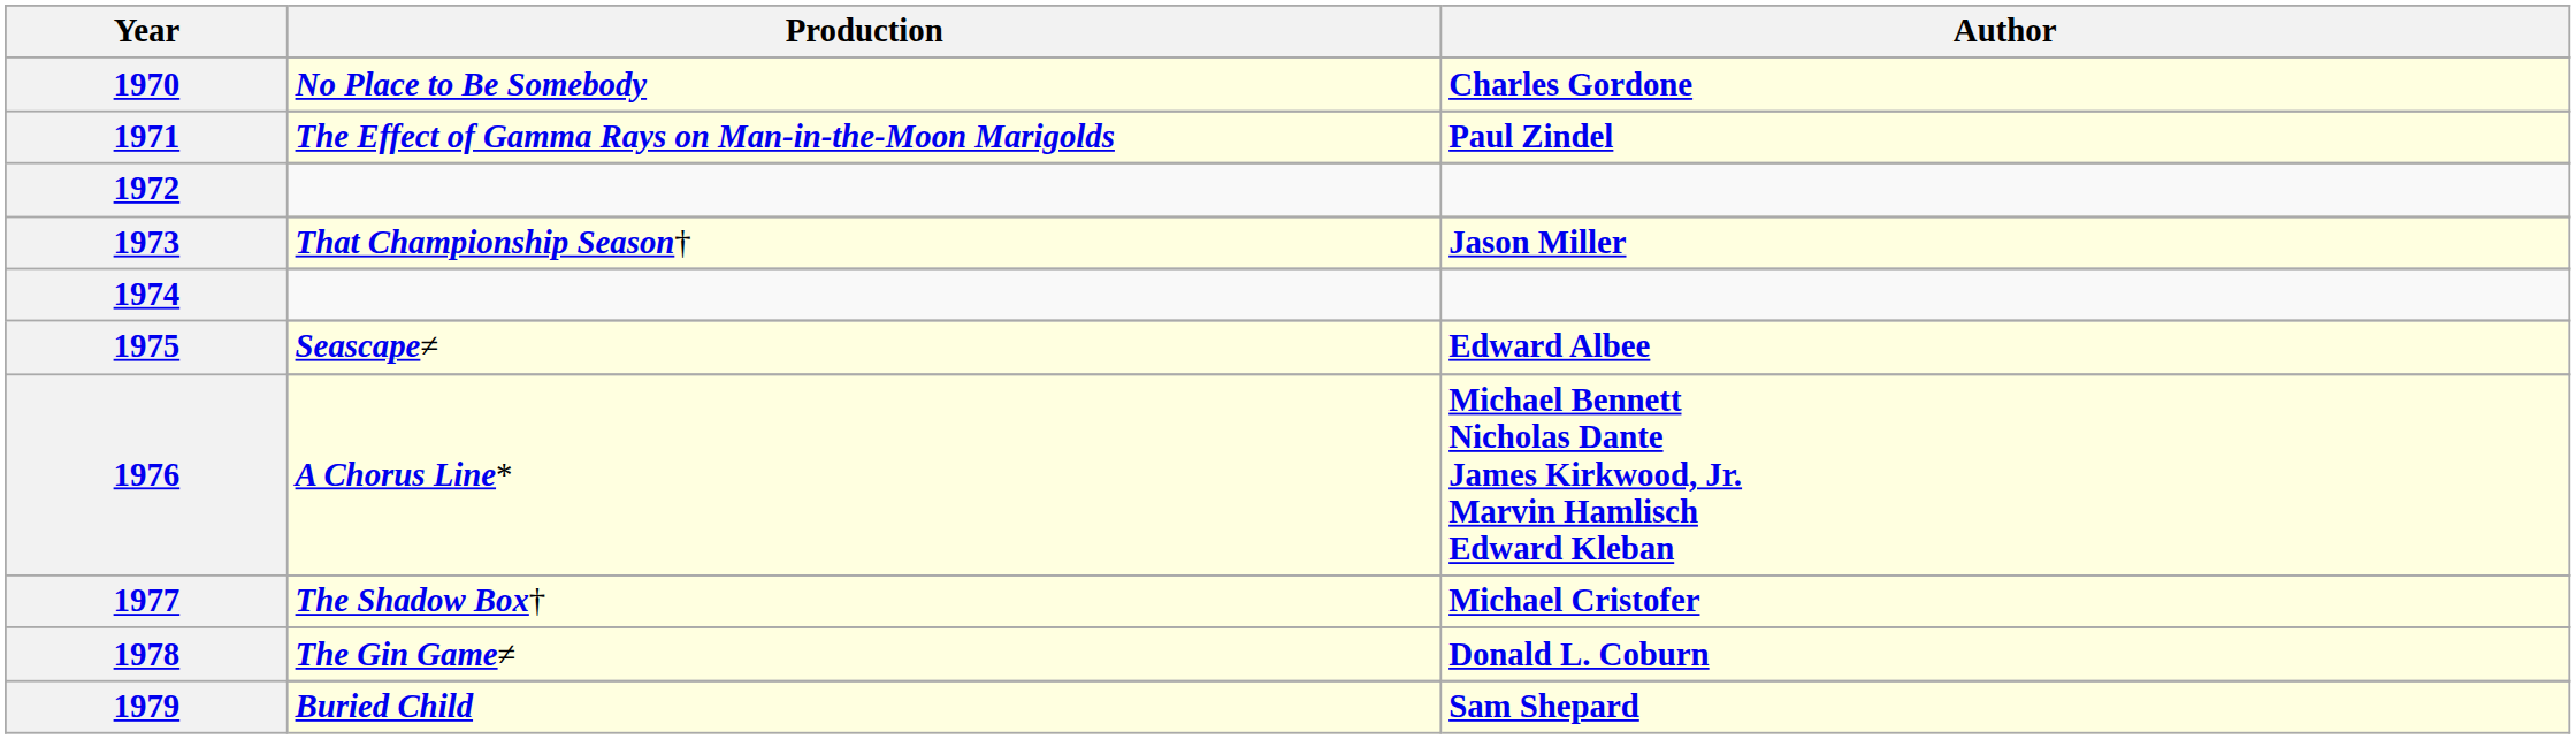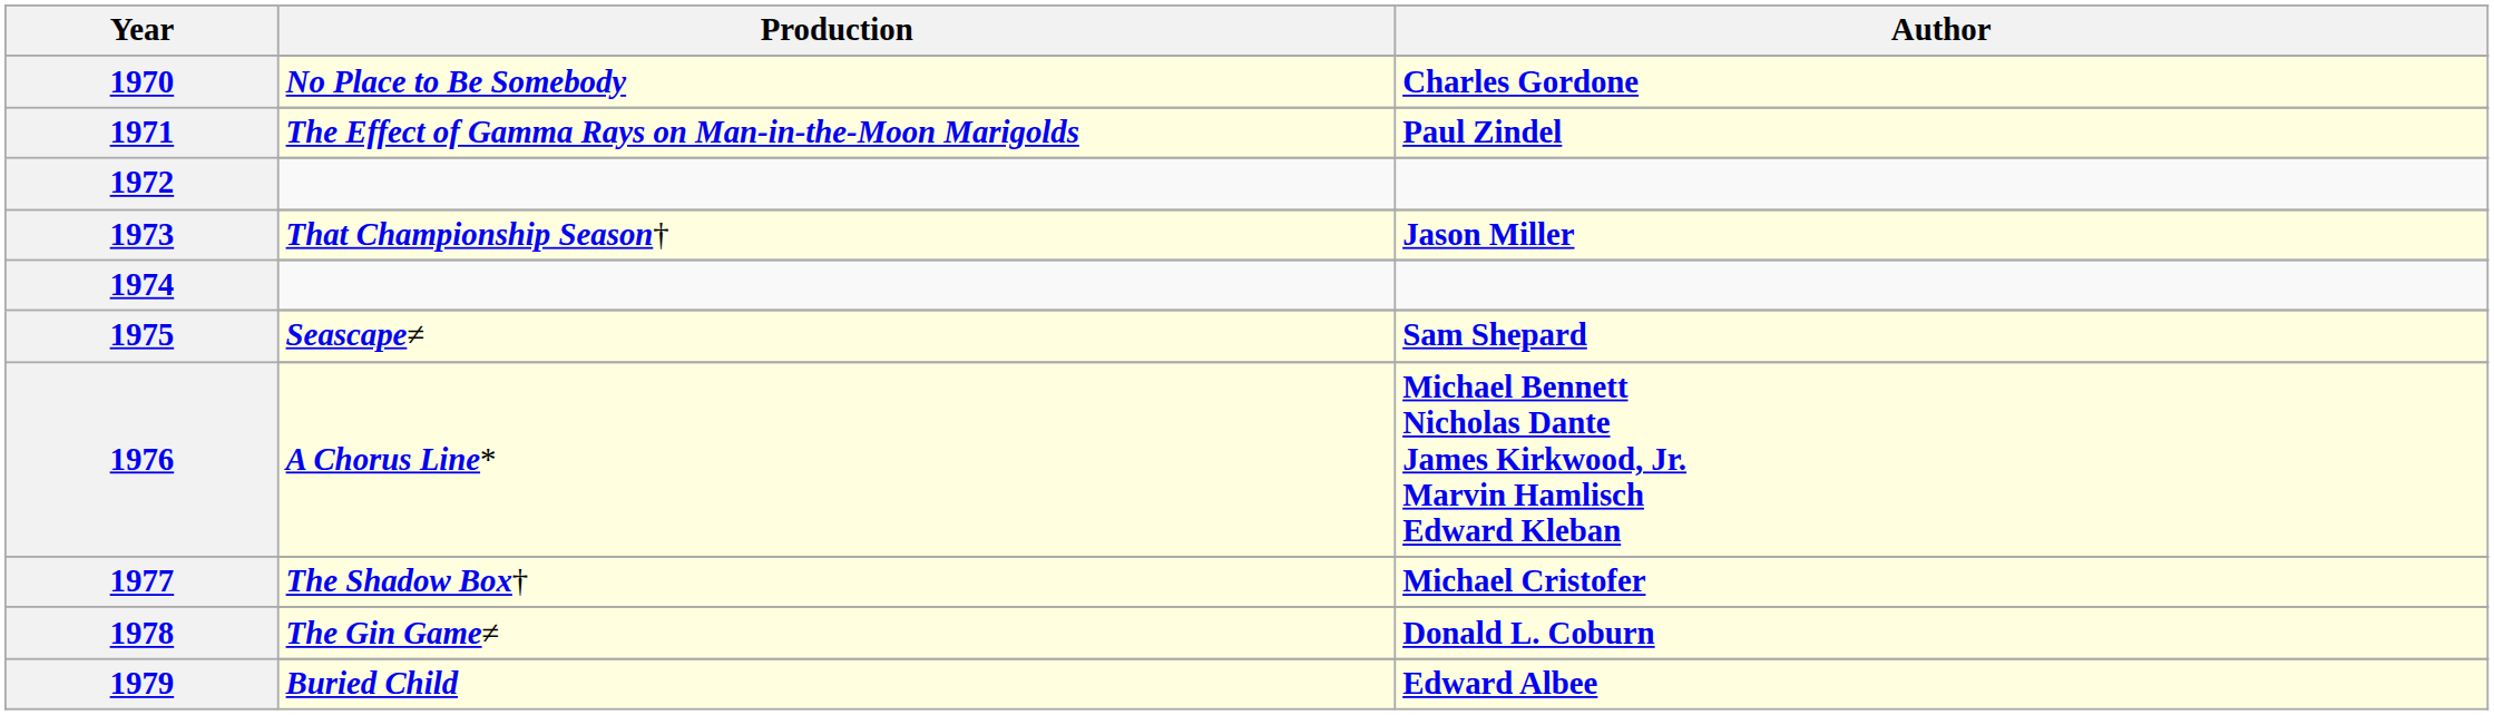1975 / Seascape≠ | Author: Edward Albee -> Sam Shepard
1979 / Buried Child | Author: Sam Shepard -> Edward Albee
